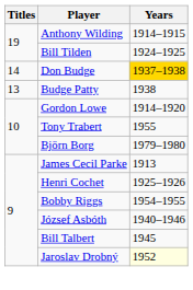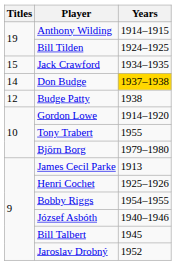+ row: 15 | Jack Crawford | 1934–1935
Budge Patty | Titles: 13 -> 12
Jaroslav Drobný | Years: lightyellow background -> no background
